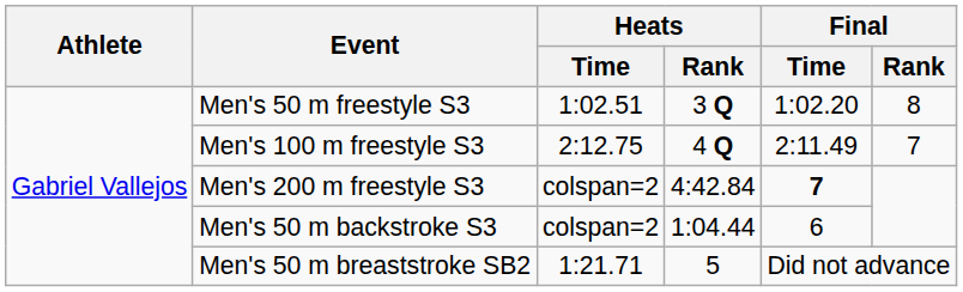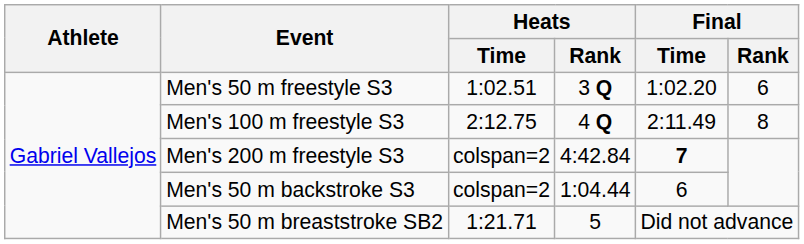Men's 50 m freestyle S3 | Final / Rank: 8 -> 6
Men's 100 m freestyle S3 | Final / Rank: 7 -> 8
